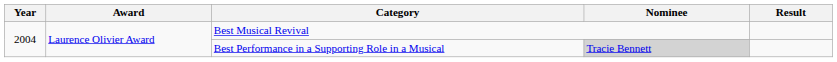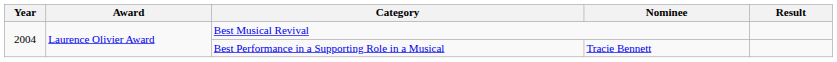Best Performance in a Supporting Role in a Musical | Nominee: lightgrey background -> no background
